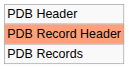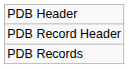row 2 | column 1: lightsalmon background -> no background
